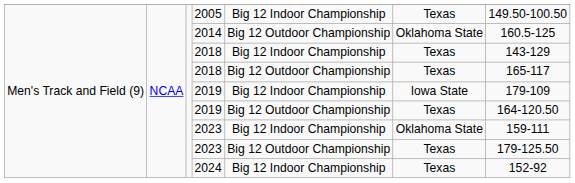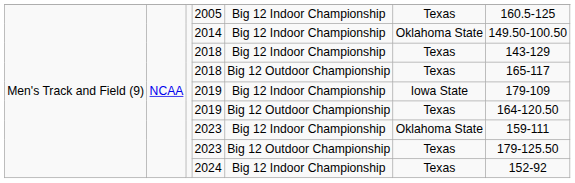2005 | column 7: 149.50-100.50 -> 160.5-125
2014 | column 5: Big 12 Outdoor Championship -> Big 12 Indoor Championship
2014 | column 7: 160.5-125 -> 149.50-100.50
